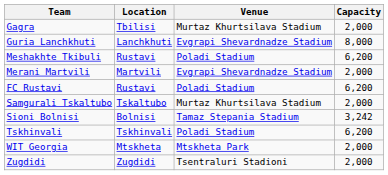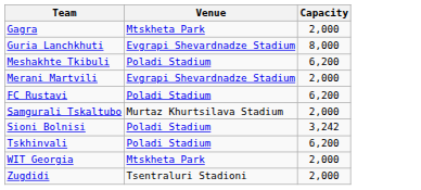- column: Location | Tbilisi | Lanchkhuti | Rustavi | Martvili | Rustavi | Tskaltubo | Bolnisi | Tskhinvali | Mtskheta | Zugdidi
Gagra | Venue: Murtaz Khurtsilava Stadium -> Mtskheta Park
Sioni Bolnisi | Venue: Tamaz Stepania Stadium -> Poladi Stadium
